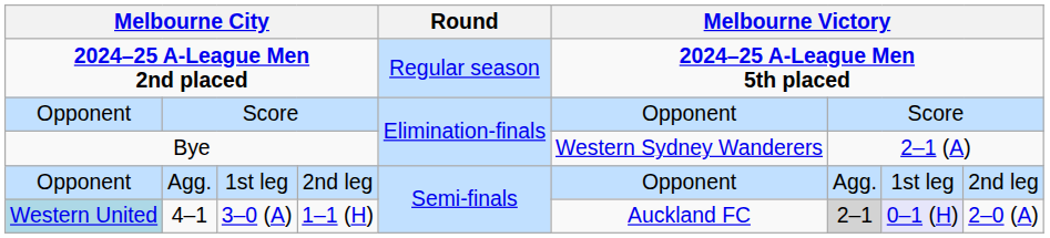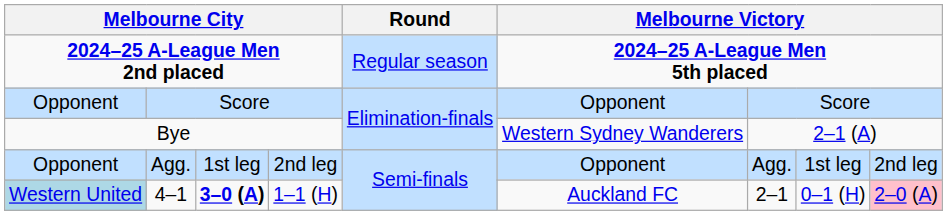4–1 | column 3: normal -> bold
4–1 | column 7: lightgrey background -> no background
4–1 | column 8: lavender background -> no background
4–1 | column 9: no background -> pink background
